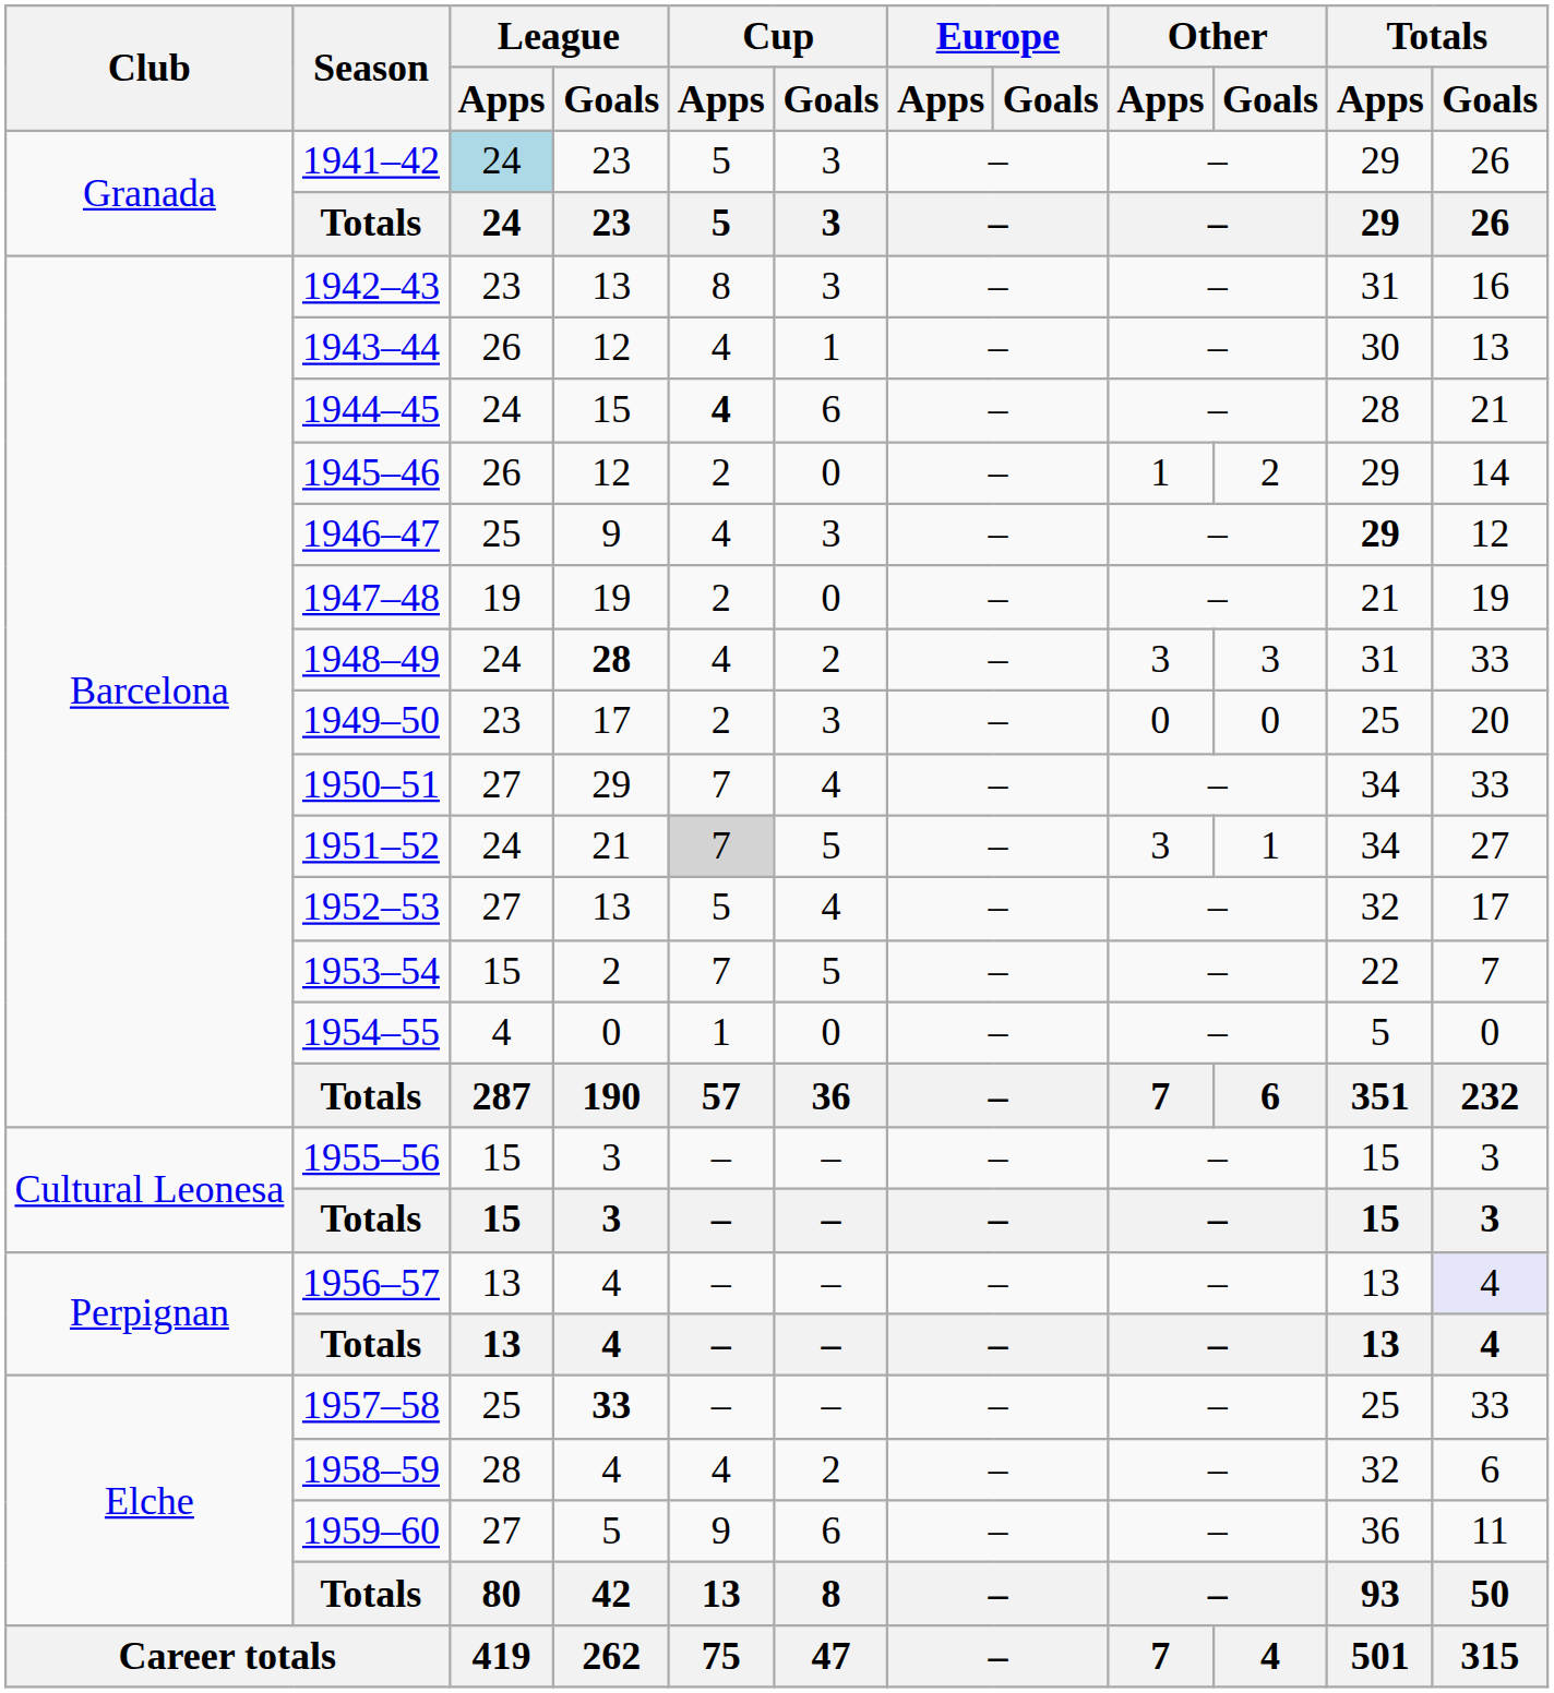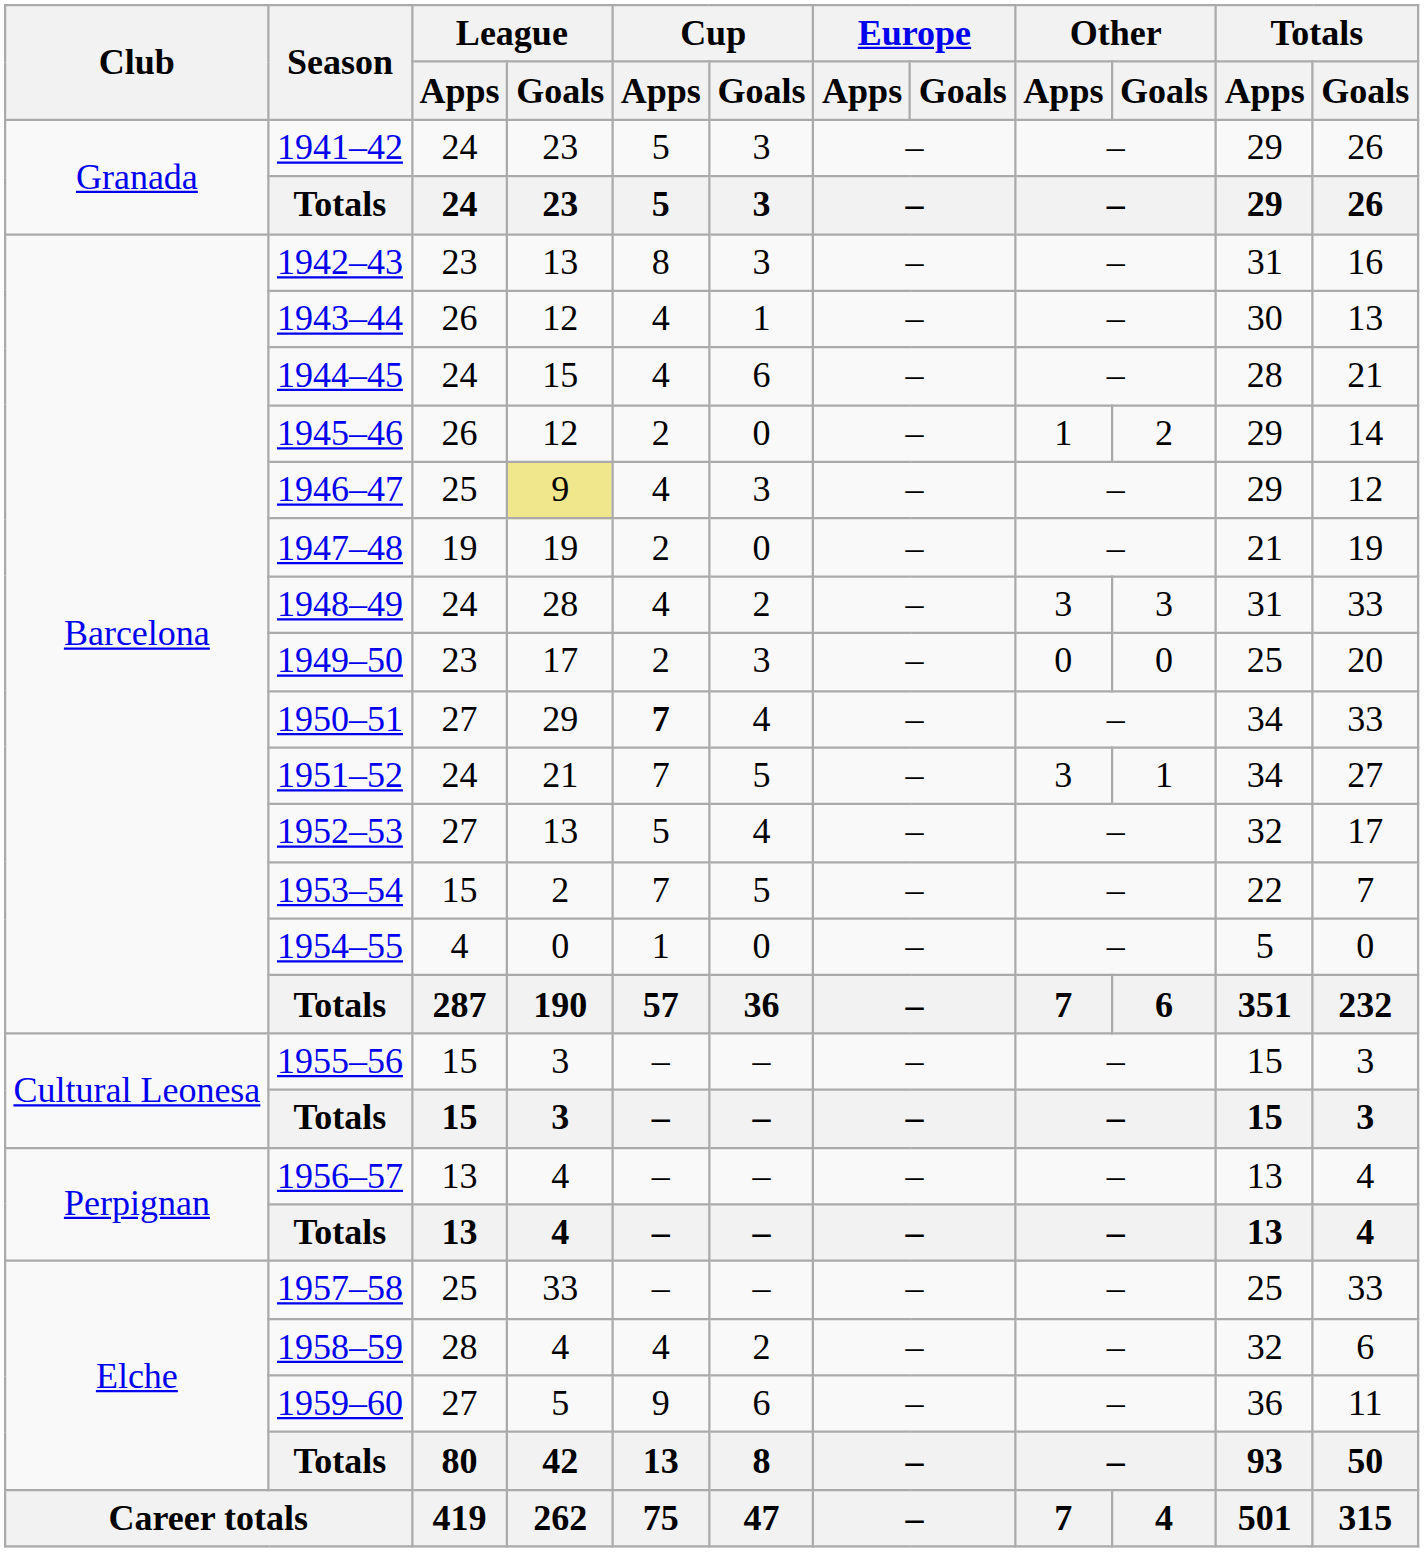1941–42 | League / Apps: lightblue background -> no background
1944–45 | Cup / Apps: bold -> normal
1946–47 | League / Goals: no background -> khaki background
1946–47 | Totals / Apps: bold -> normal
1948–49 | League / Goals: bold -> normal
1950–51 | Cup / Apps: normal -> bold
1951–52 | Cup / Apps: lightgrey background -> no background
1956–57 | Totals / Goals: lavender background -> no background
1957–58 | League / Goals: bold -> normal
